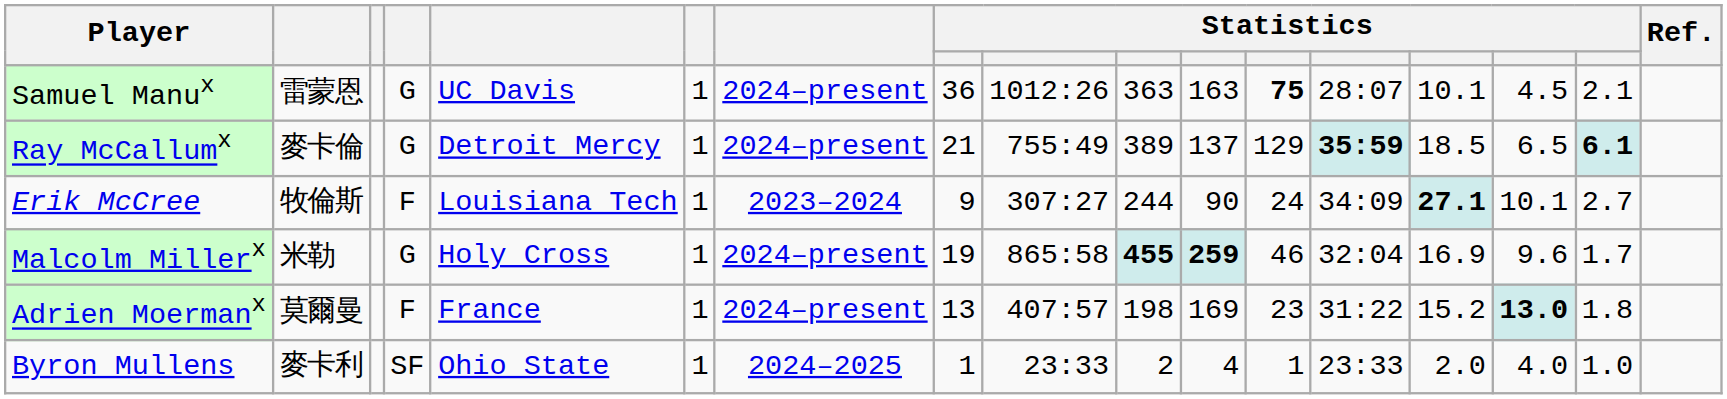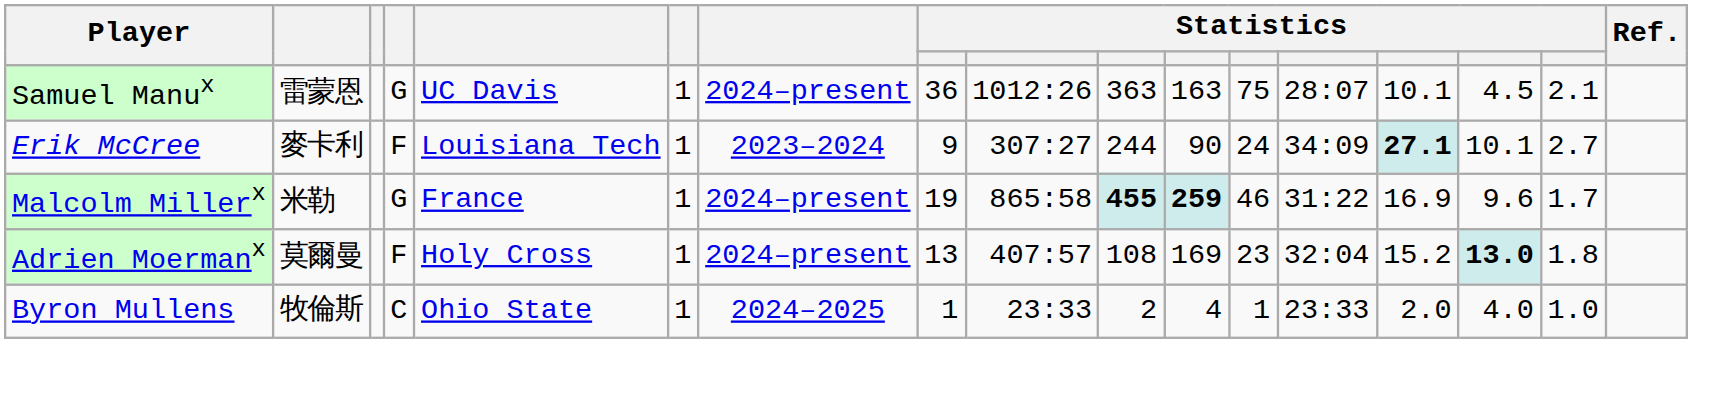Samuel Manux | column 12: bold -> normal
- row: Ray McCallumx | 麥卡倫 | G | Detroit Mercy | 1 | 2024–present | 21 | 755:49 | 389 | 137 | 129 | 35:59 | 18.5 | 6.5 | 6.1
Erik McCree | column 2: 牧倫斯 -> 麥卡利
Malcolm Millerx | column 5: Holy Cross -> France
Malcolm Millerx | column 13: 32:04 -> 31:22
Adrien Moermanx | column 5: France -> Holy Cross
Adrien Moermanx | column 10: 198 -> 108
Adrien Moermanx | column 13: 31:22 -> 32:04
Byron Mullens | column 2: 麥卡利 -> 牧倫斯
Byron Mullens | column 4: SF -> C
